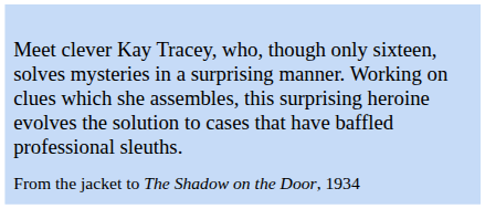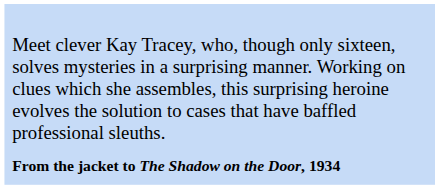row 2 | column 1: normal -> bold
